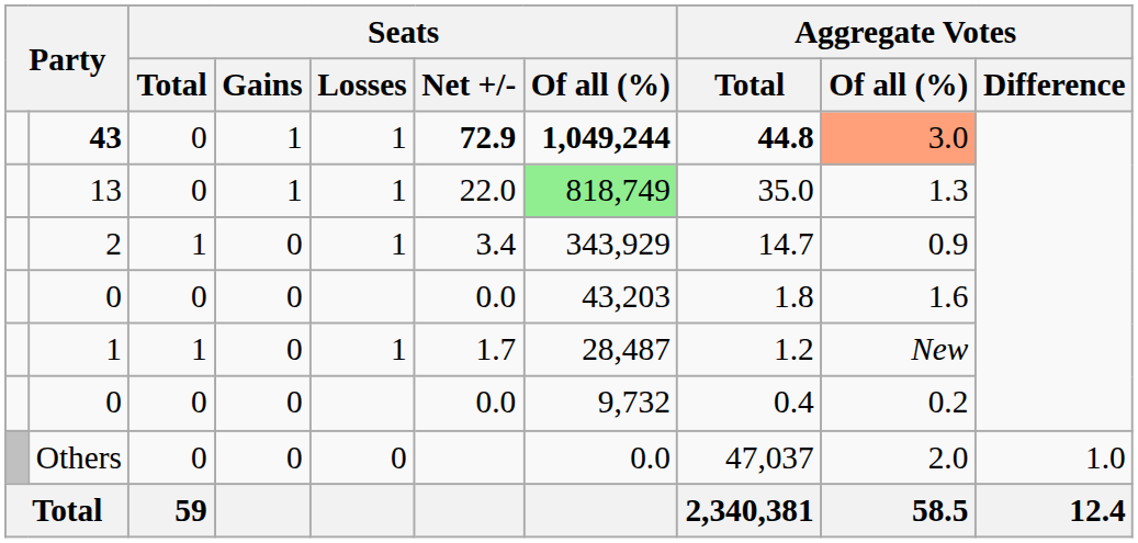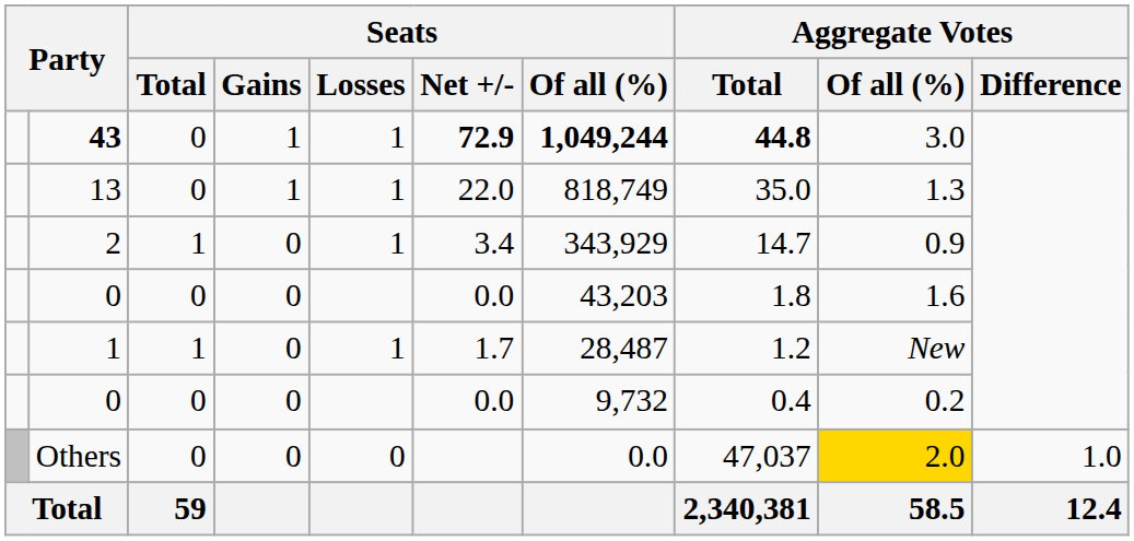43 | Aggregate Votes / Of all (%): lightsalmon background -> no background
13 | Seats / Of all (%): lightgreen background -> no background
Others | Aggregate Votes / Of all (%): no background -> gold background
